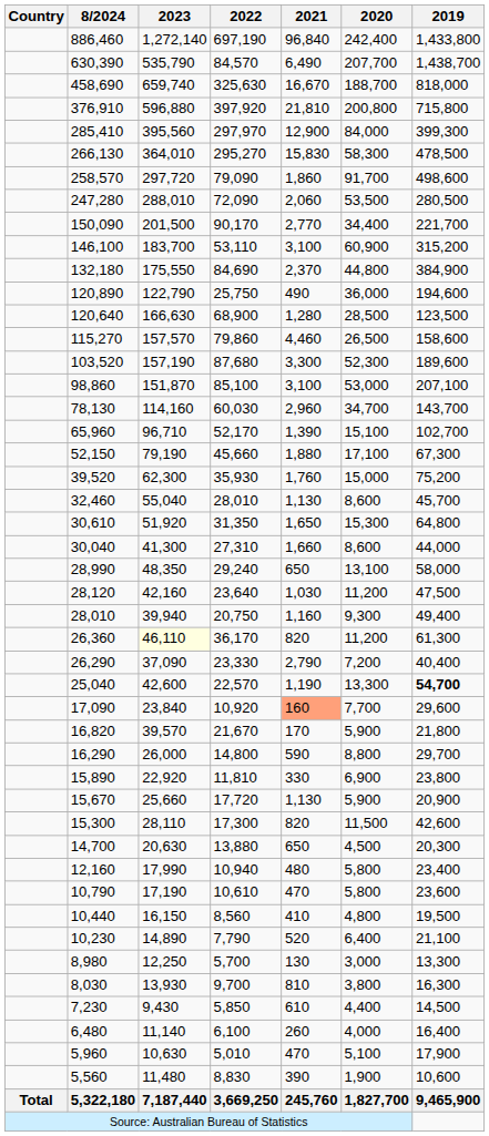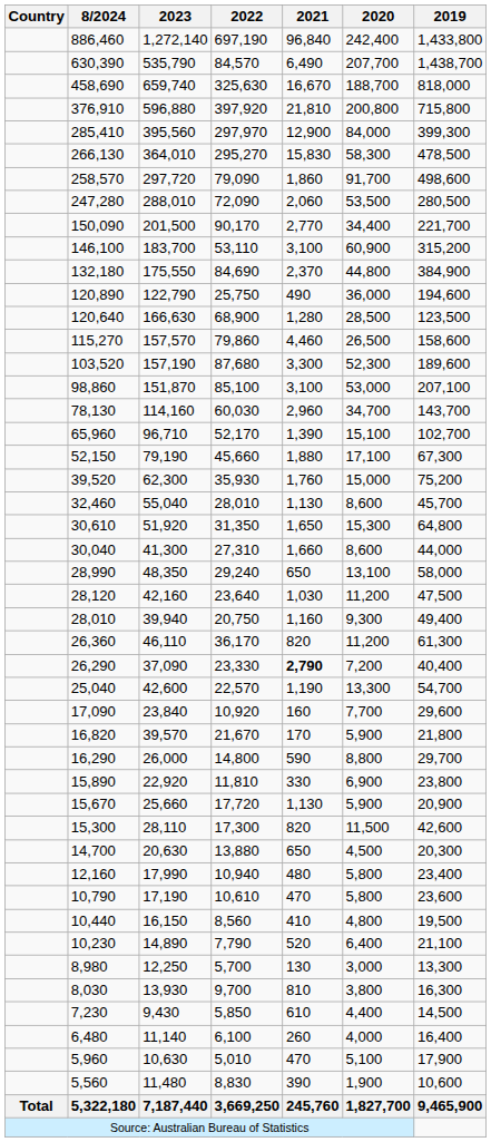26,360 | 2023: lightyellow background -> no background
26,290 | 2021: normal -> bold
25,040 | 2019: bold -> normal
17,090 | 2021: lightsalmon background -> no background
